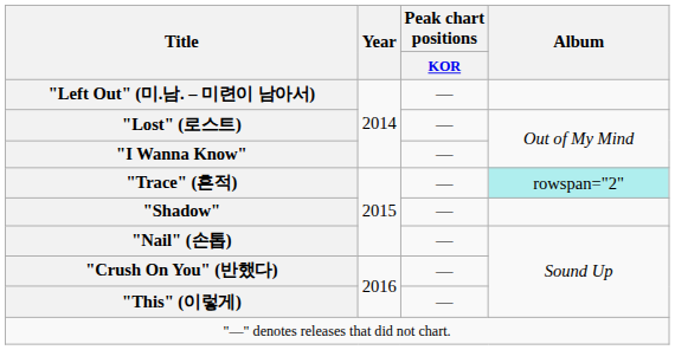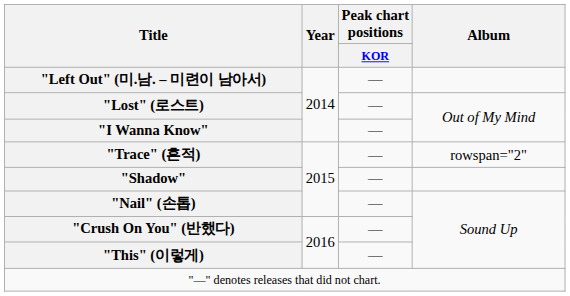"Trace" (흔적) | Album: paleturquoise background -> no background
